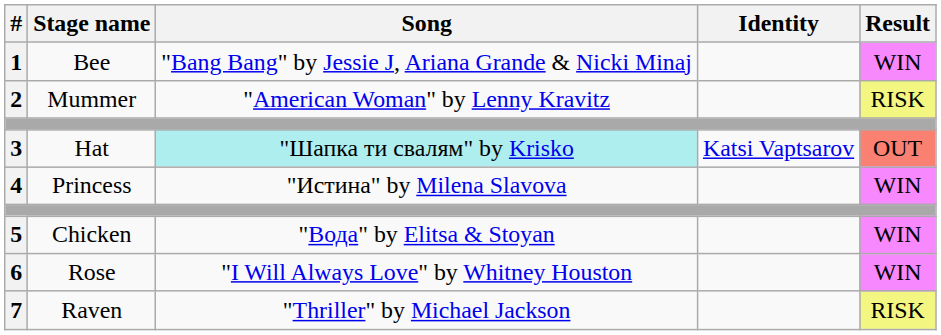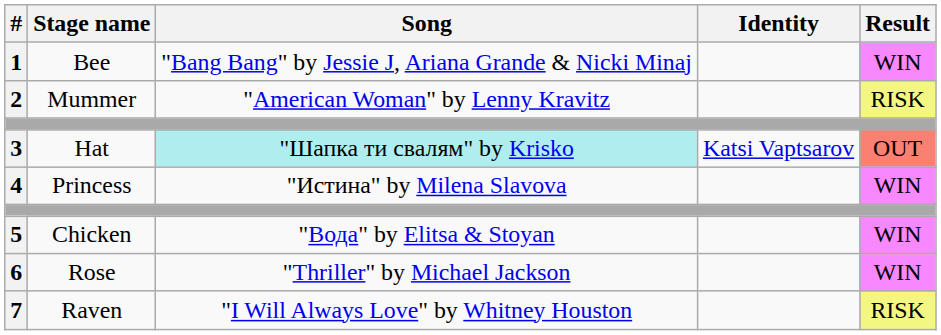6 | Song: "I Will Always Love" by Whitney Houston -> "Thriller" by Michael Jackson
7 | Song: "Thriller" by Michael Jackson -> "I Will Always Love" by Whitney Houston
